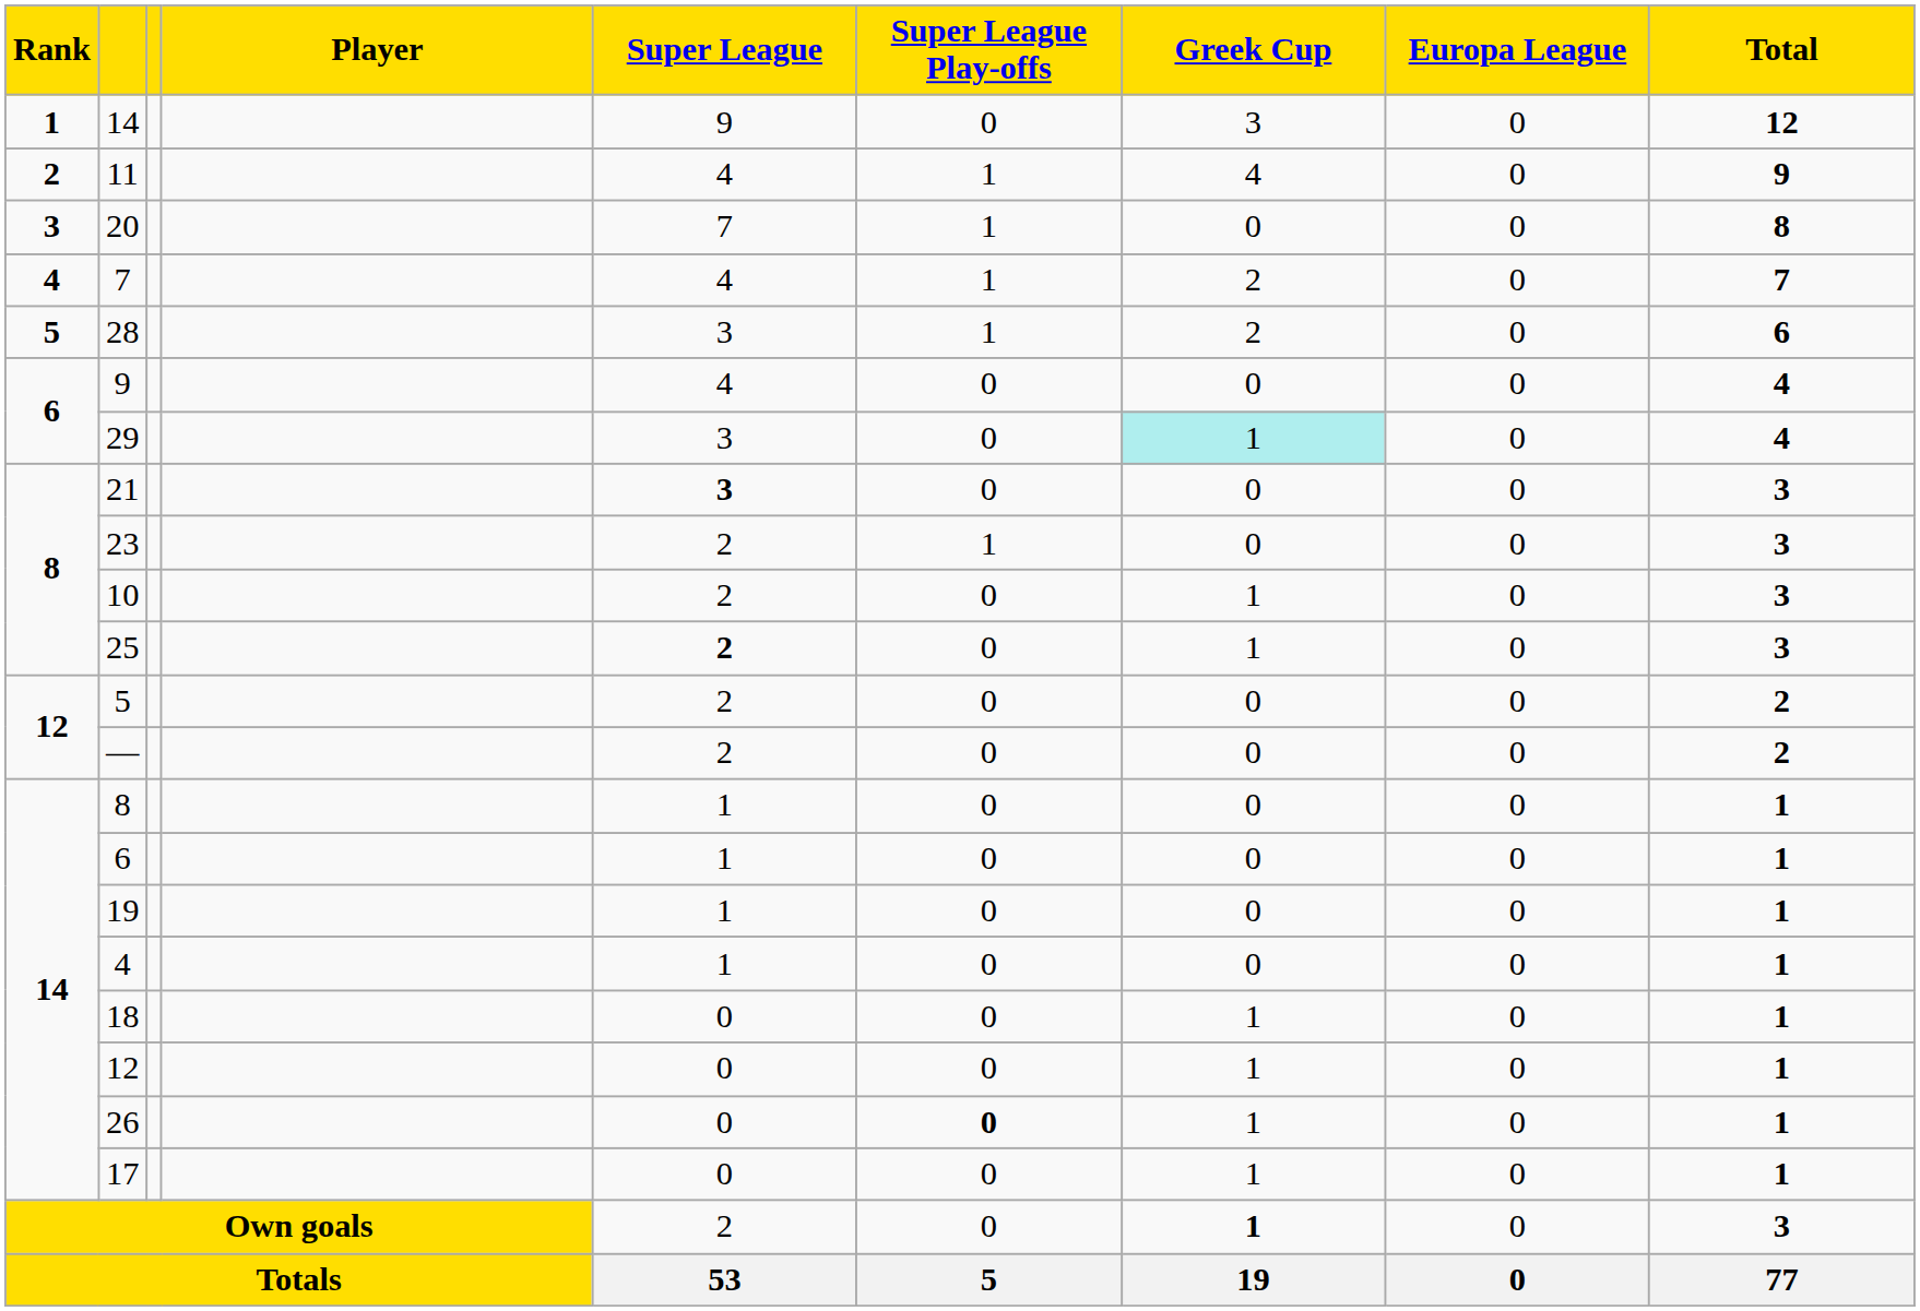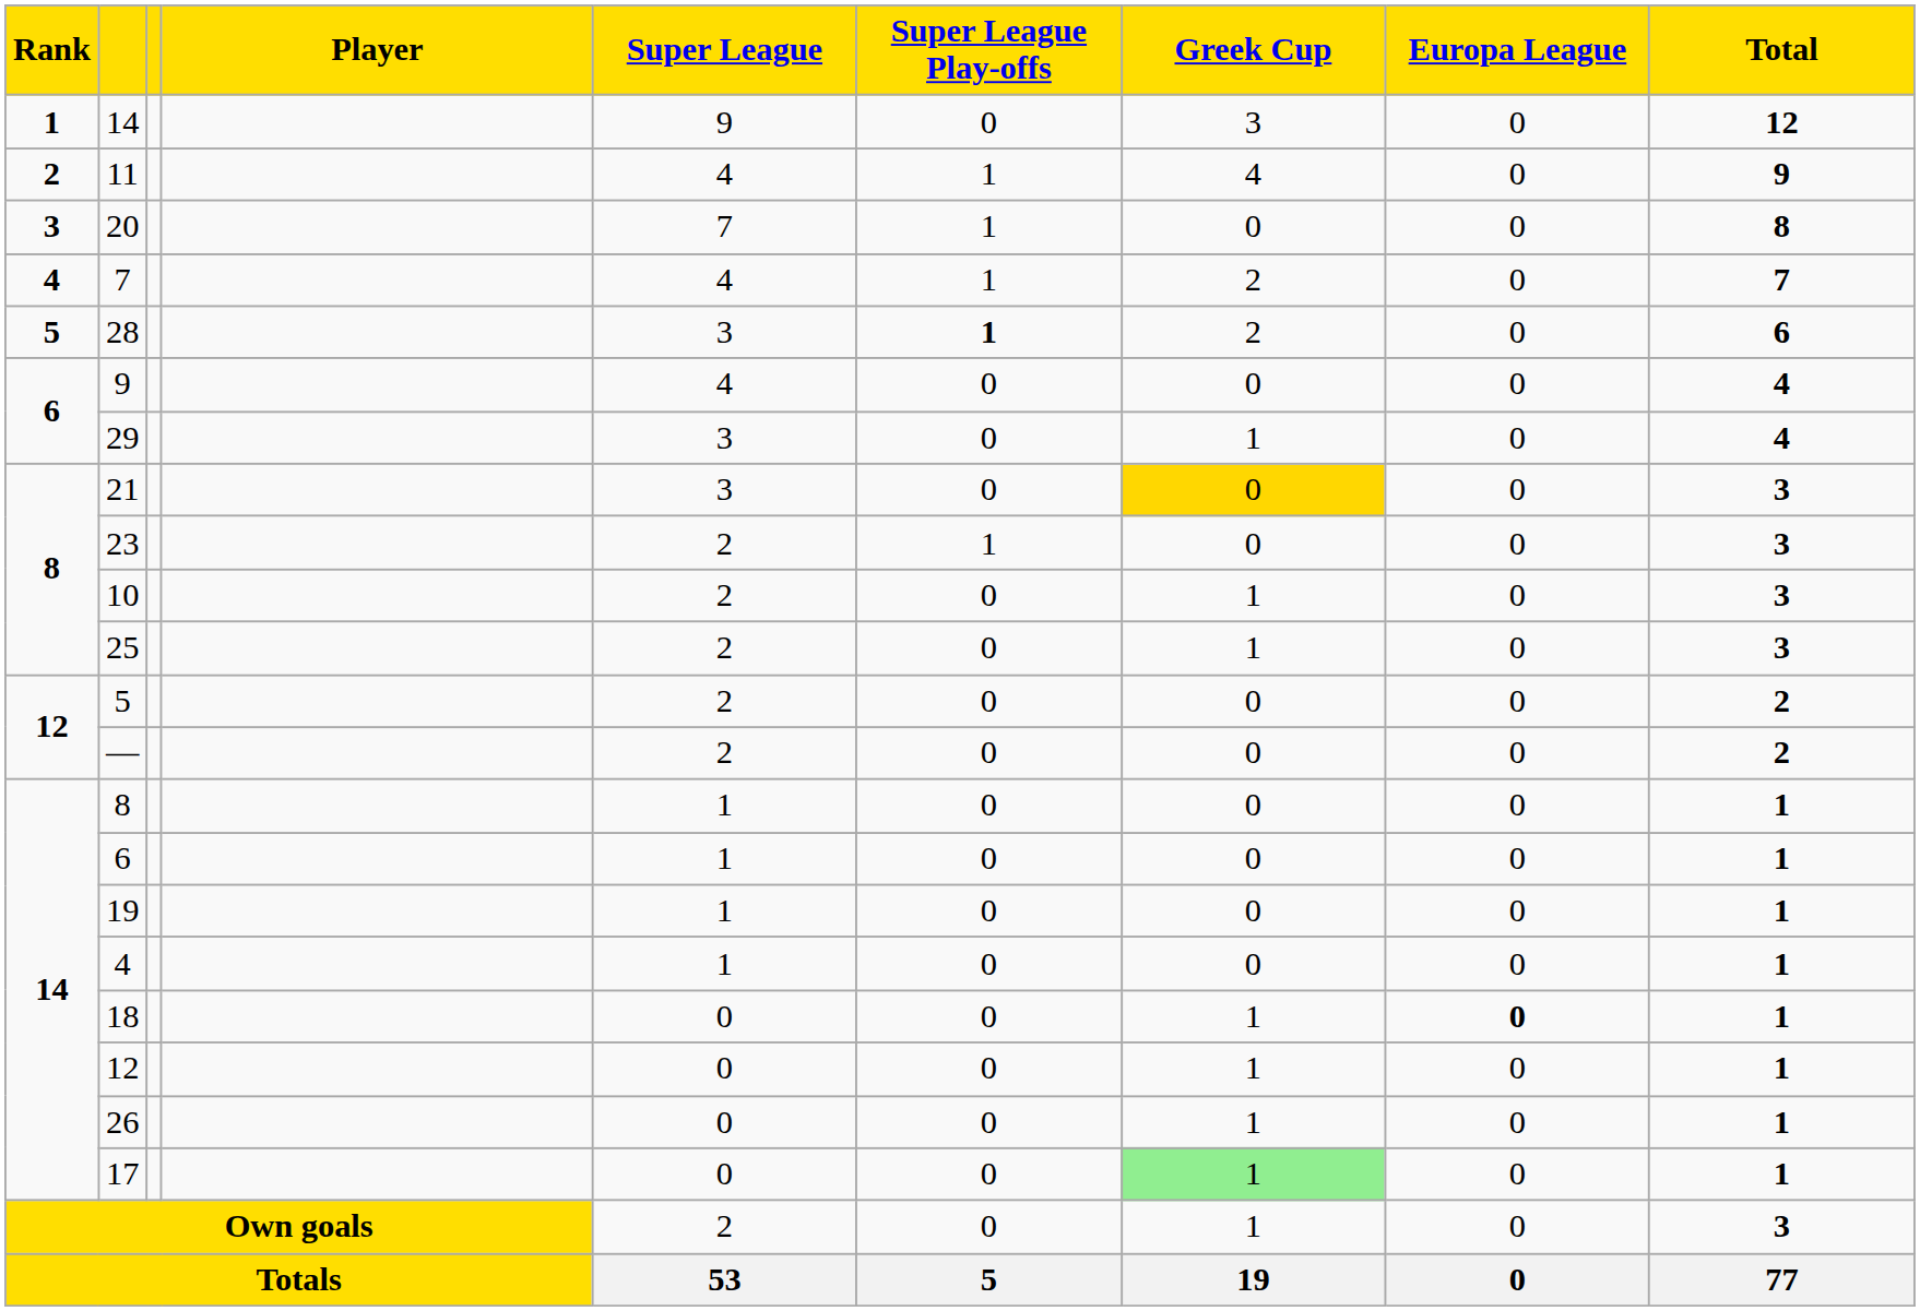28 | Super League Play-offs: normal -> bold
29 | Greek Cup: paleturquoise background -> no background
21 | Super League: bold -> normal
21 | Greek Cup: no background -> gold background
25 | Super League: bold -> normal
18 | Europa League: normal -> bold
26 | Super League Play-offs: bold -> normal
17 | Greek Cup: no background -> lightgreen background
Own goals | Greek Cup: bold -> normal
